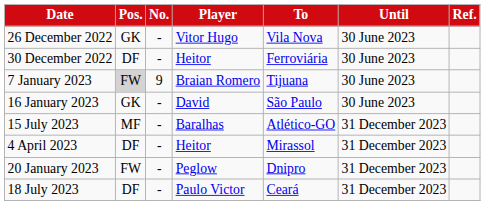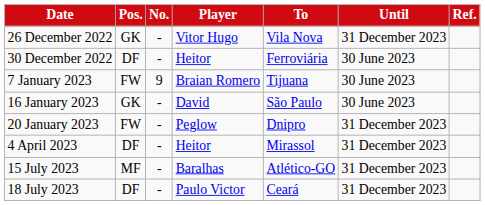26 December 2022 | Until: 30 June 2023 -> 31 December 2023
7 January 2023 | Pos.: lightgrey background -> no background
rows swapped: 20 January 2023 <-> 15 July 2023
